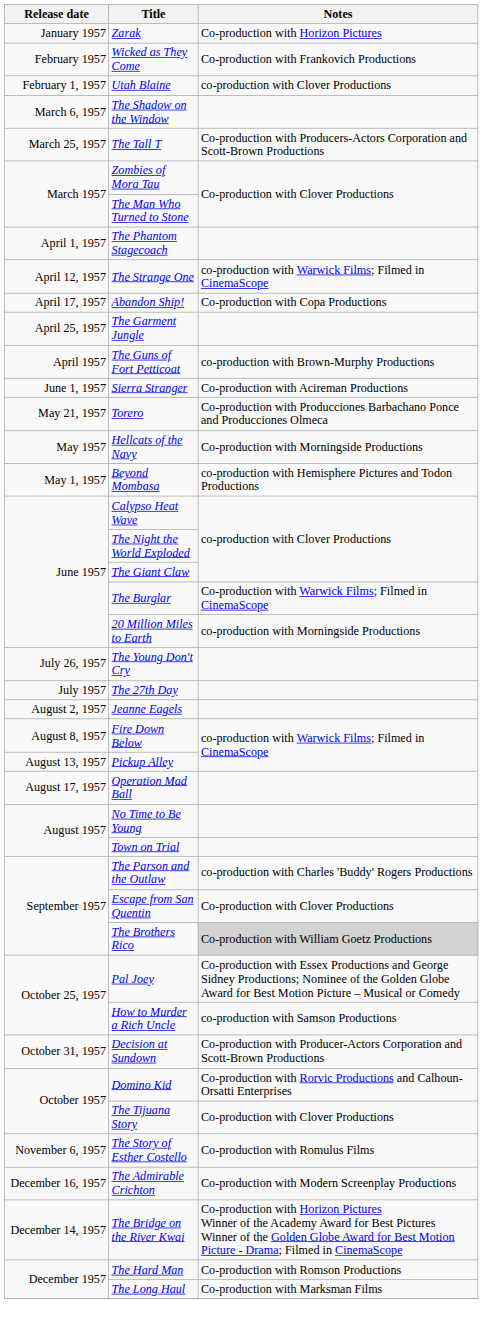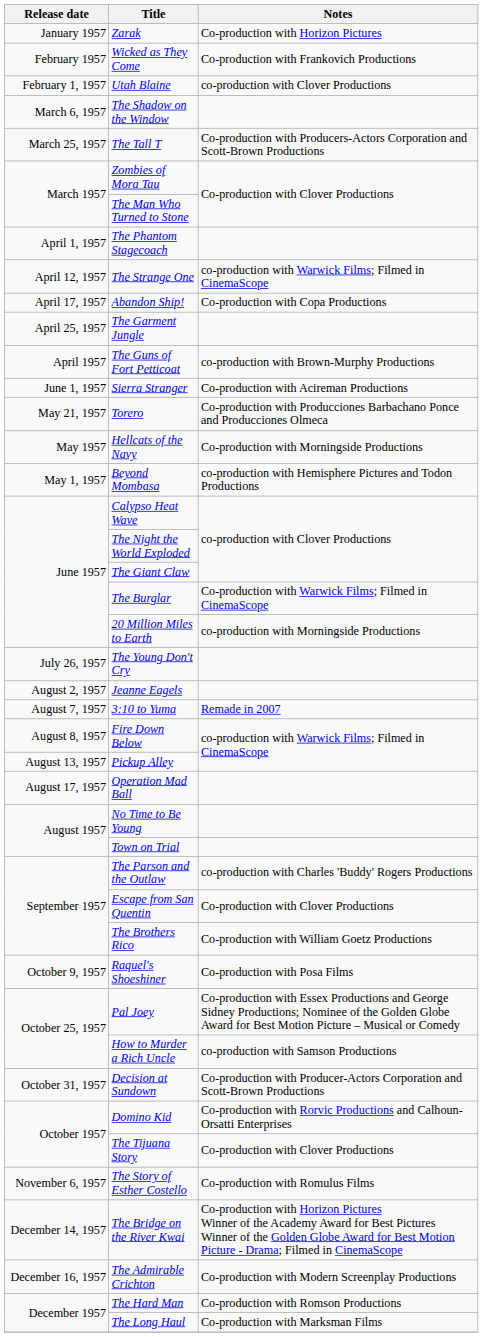- row: July 1957 | The 27th Day
+ row: August 7, 1957 | 3:10 to Yuma | Remade in 2007
The Brothers Rico | Notes: lightgrey background -> no background
+ row: October 9, 1957 | Raquel's Shoeshiner | Co-production with Posa Films
rows swapped: The Bridge on the River Kwai <-> The Admirable Crichton
